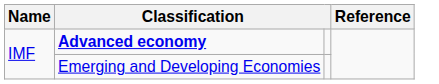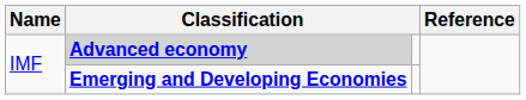Advanced economy | column 2: no background -> lightgrey background
Emerging and Developing Economies | column 2: normal -> bold
